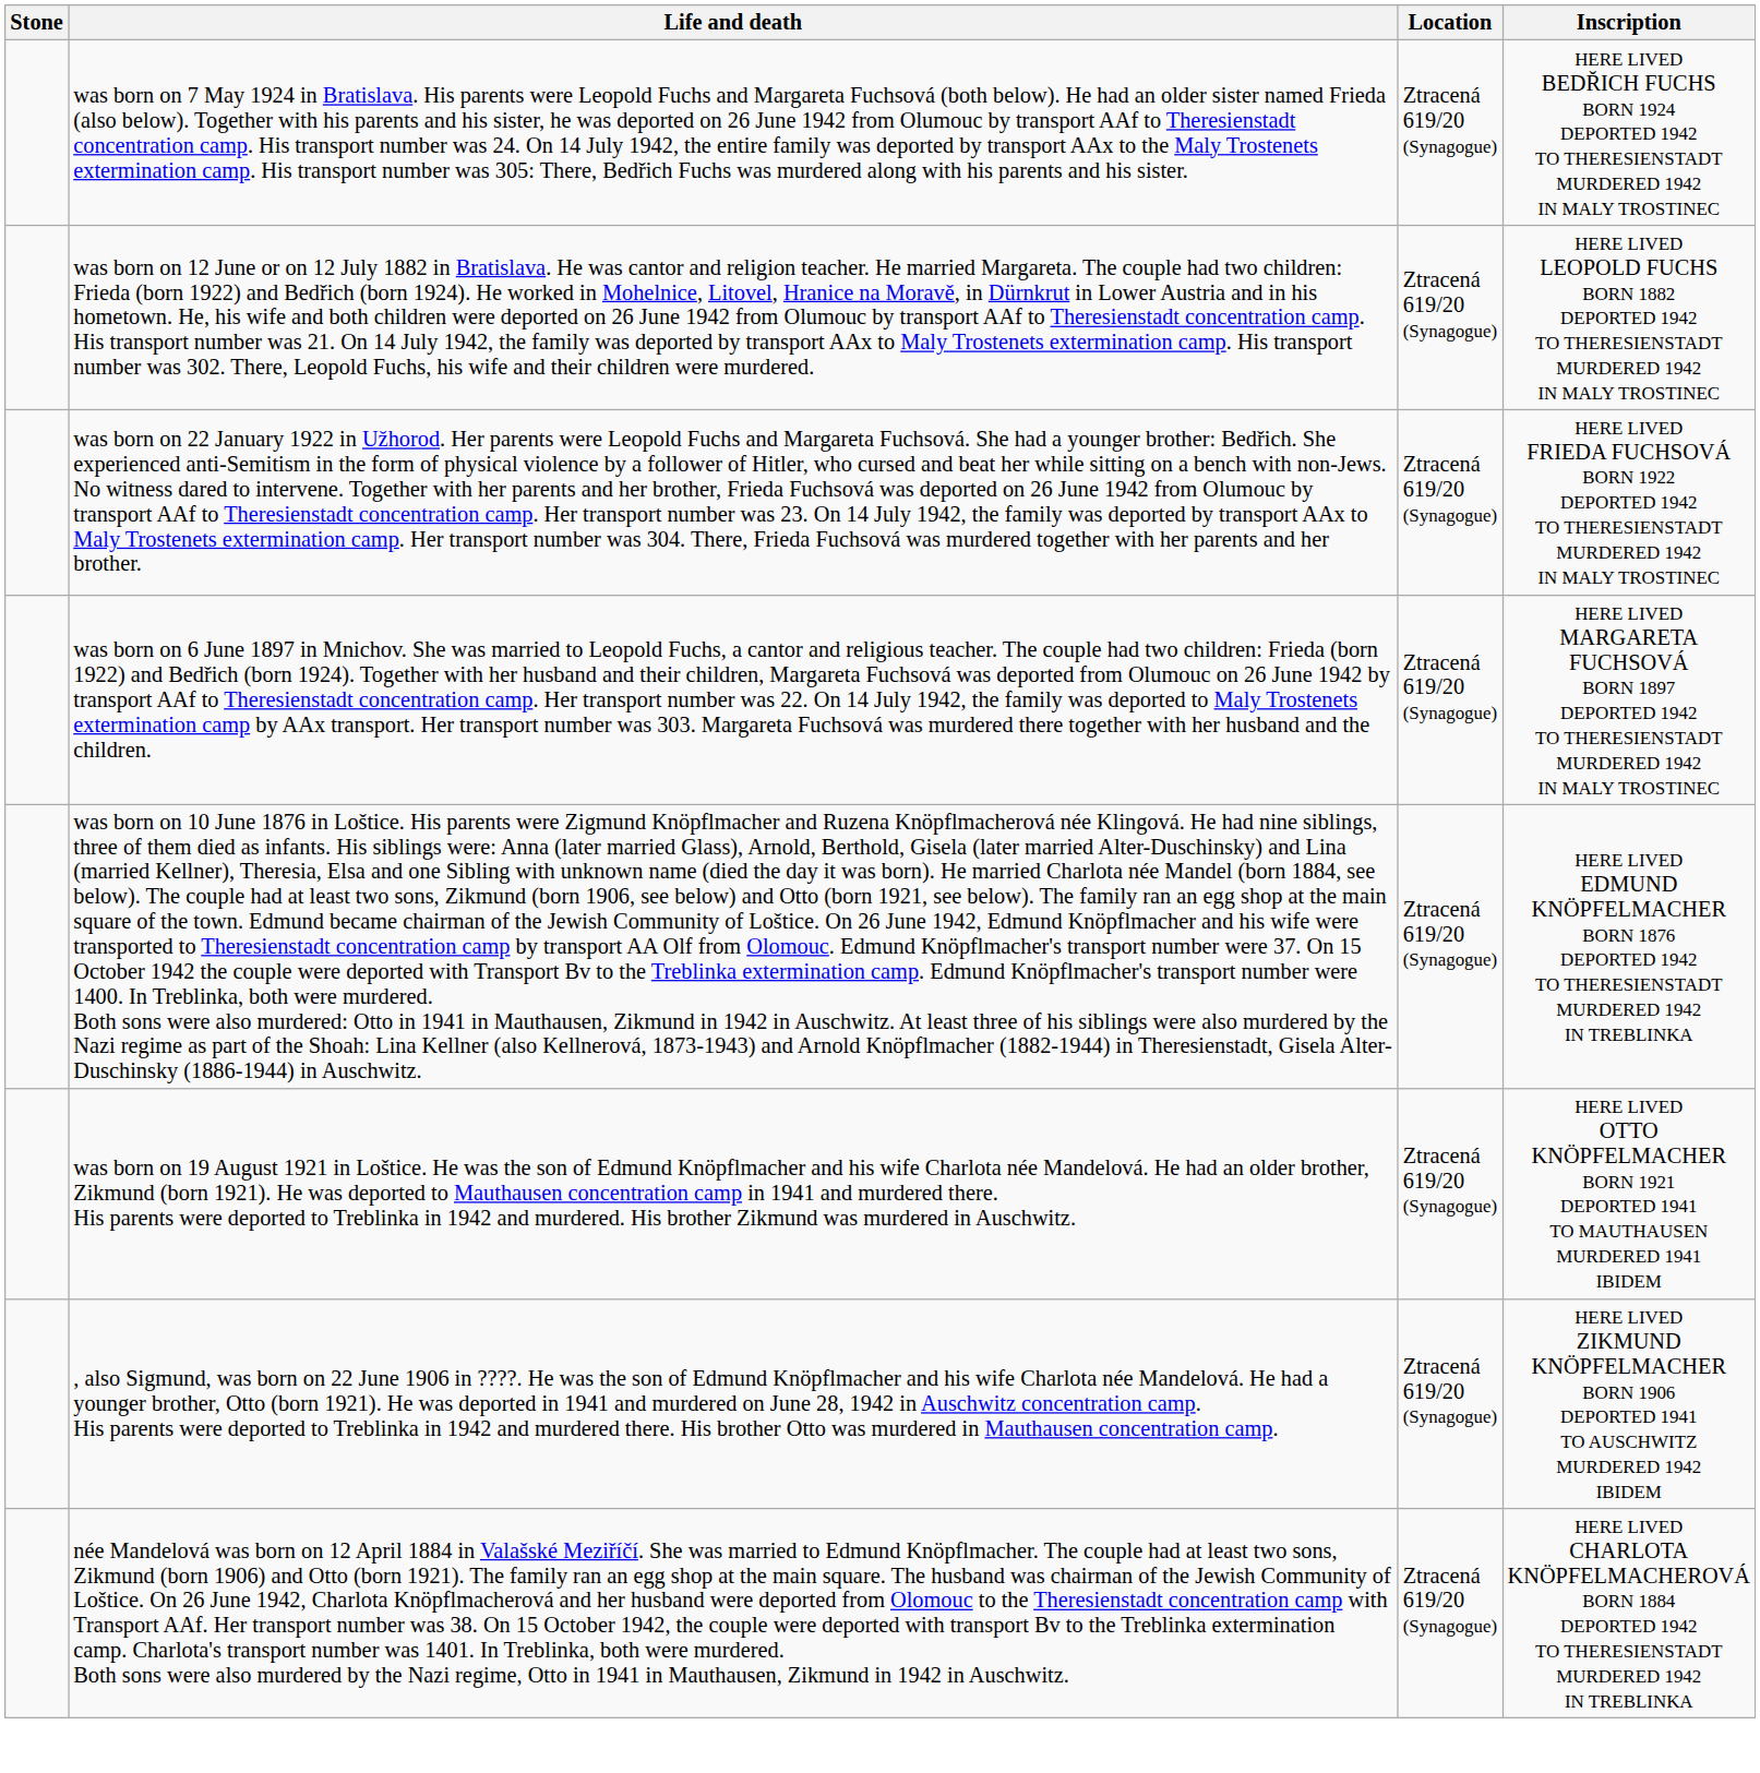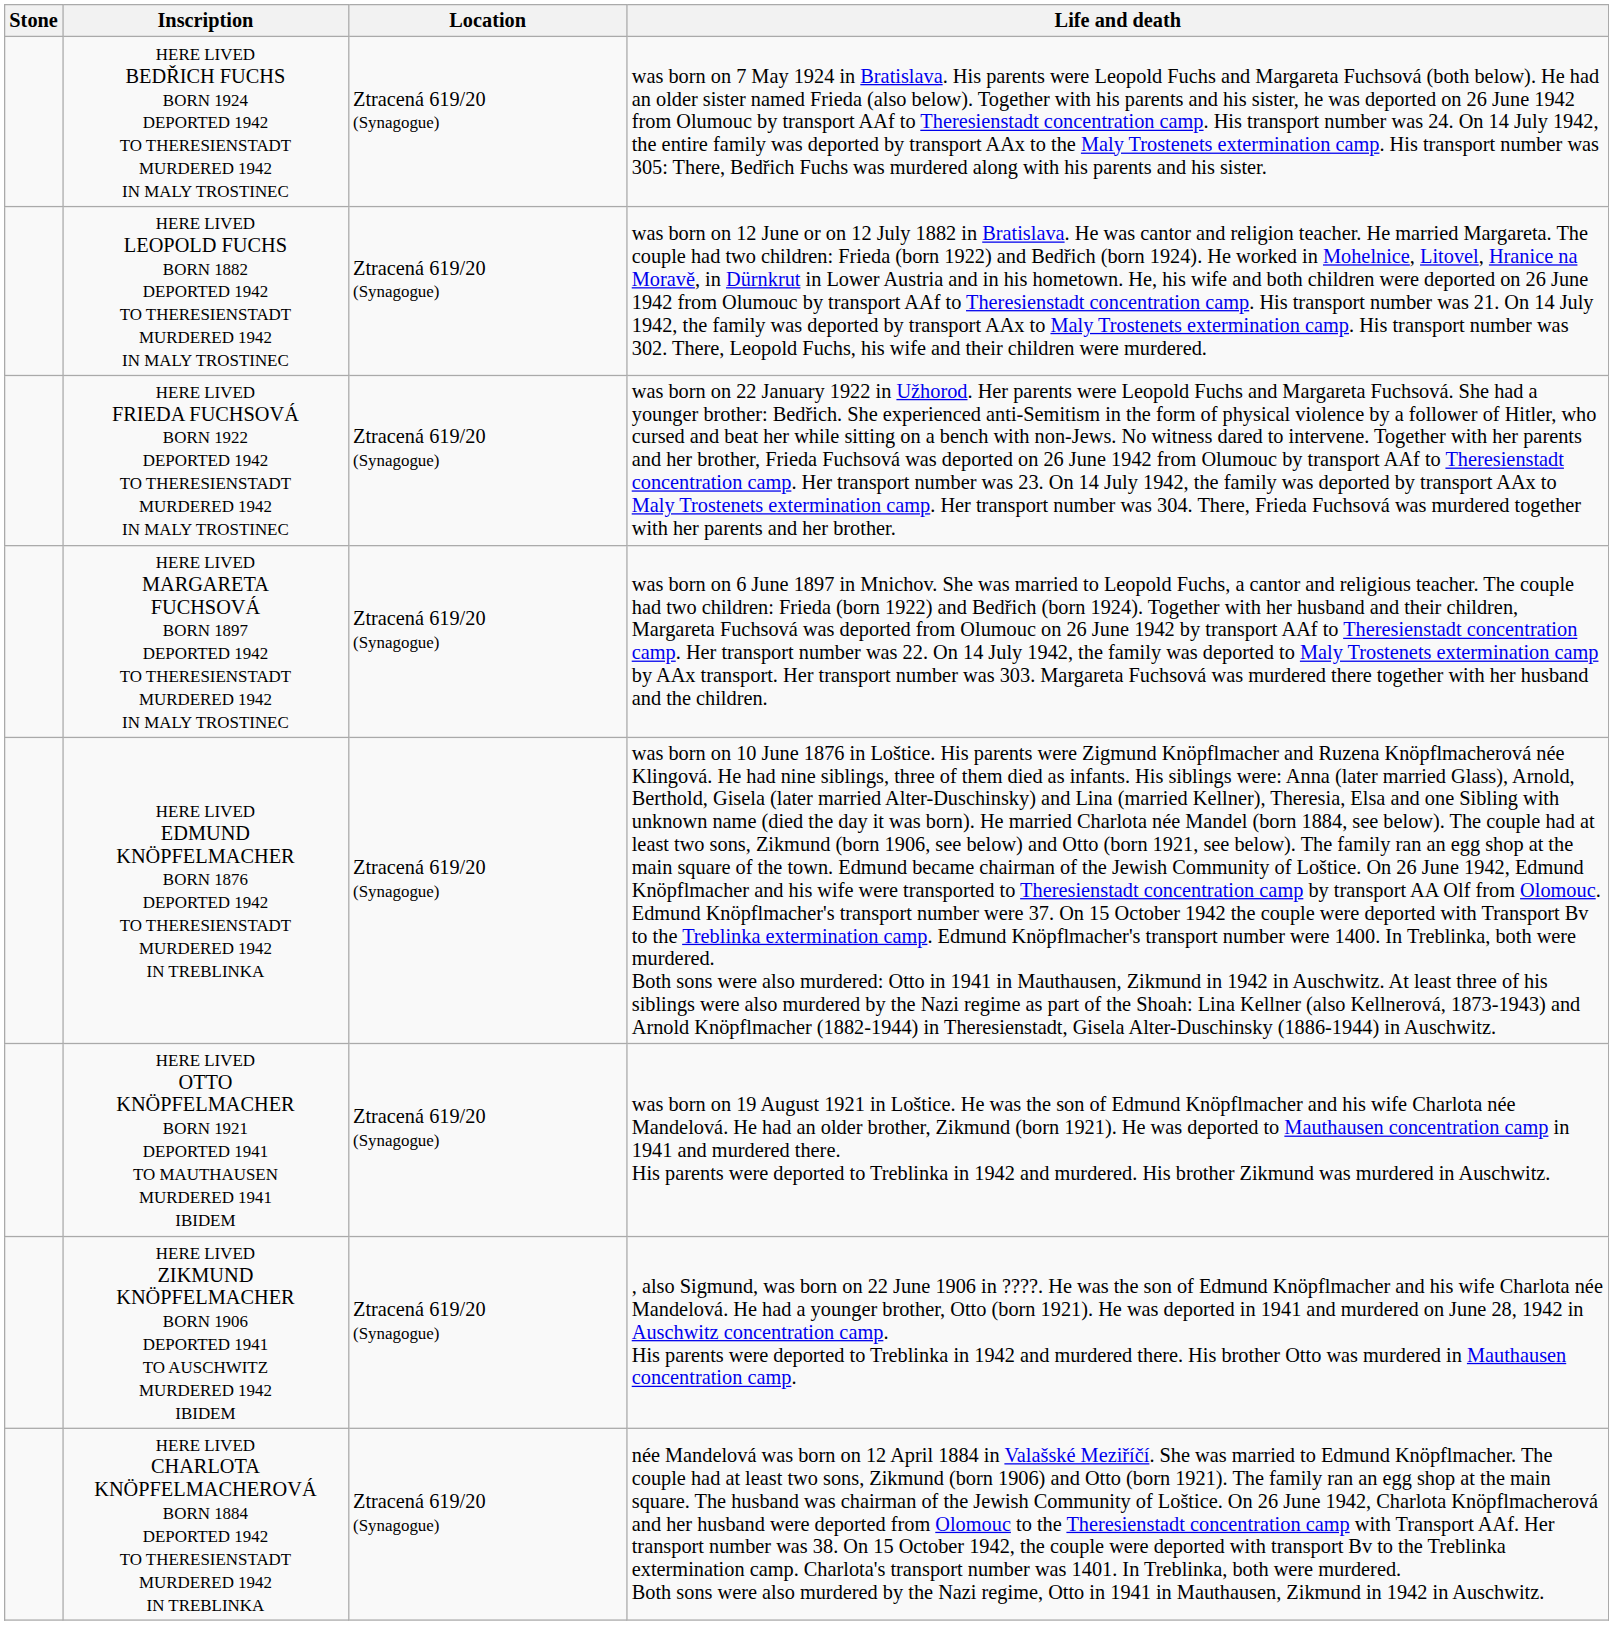columns swapped: Inscription <-> Life and death
